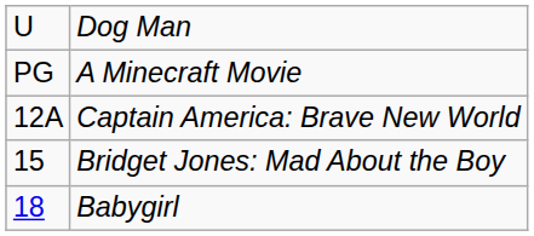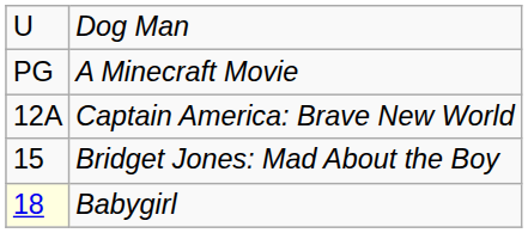Babygirl | column 1: no background -> lightyellow background
